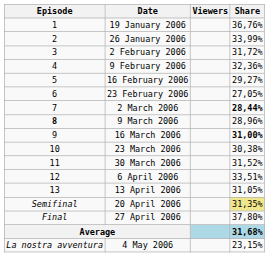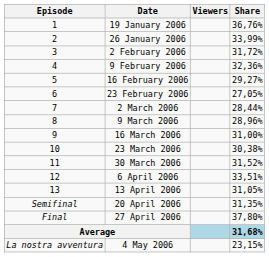2 March 2006 | Share: bold -> normal
9 March 2006 | Episode: bold -> normal
16 March 2006 | Share: bold -> normal
20 April 2006 | Share: khaki background -> no background
